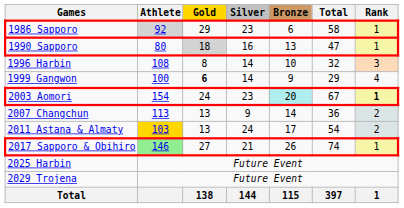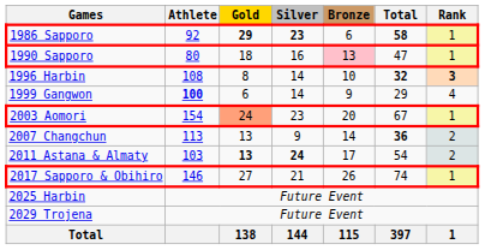1986 Sapporo | Athlete: lightgrey background -> no background
1986 Sapporo | Gold: normal -> bold
1986 Sapporo | Silver: normal -> bold
1986 Sapporo | Total: normal -> bold
1990 Sapporo | Gold: lightgrey background -> no background
1990 Sapporo | Bronze: no background -> pink background
1996 Harbin | Total: normal -> bold
1996 Harbin | Rank: normal -> bold
1999 Gangwon | Athlete: normal -> bold
1999 Gangwon | Gold: bold -> normal
2003 Aomori | Gold: no background -> lightsalmon background
2003 Aomori | Bronze: paleturquoise background -> no background
2003 Aomori | Rank: bold -> normal
2007 Changchun | Total: normal -> bold
2011 Astana & Almaty | Athlete: gold background -> no background
2011 Astana & Almaty | Gold: normal -> bold
2011 Astana & Almaty | Silver: normal -> bold
2017 Sapporo & Obihiro | Athlete: lightgreen background -> no background
